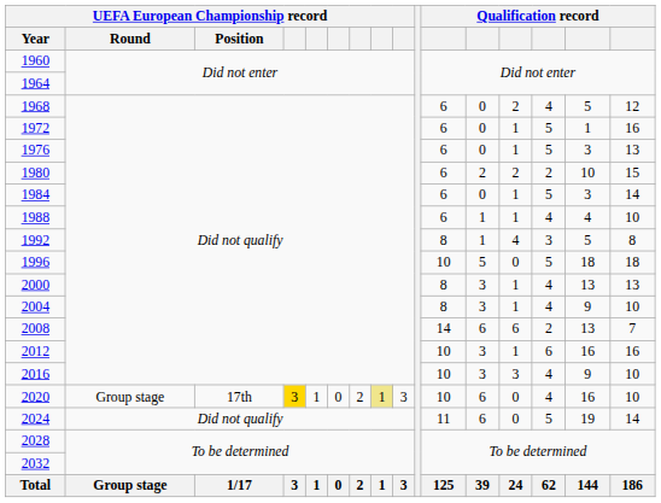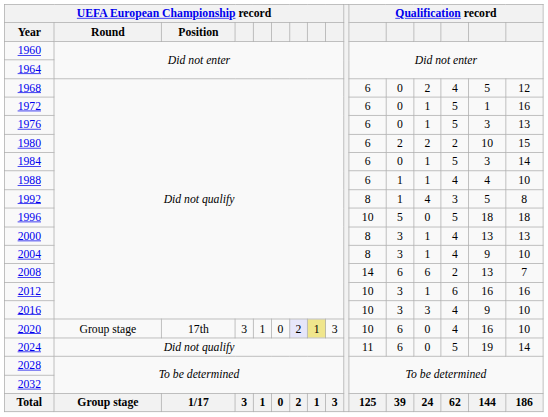2020 | column 4: gold background -> no background
2020 | column 7: no background -> lavender background
